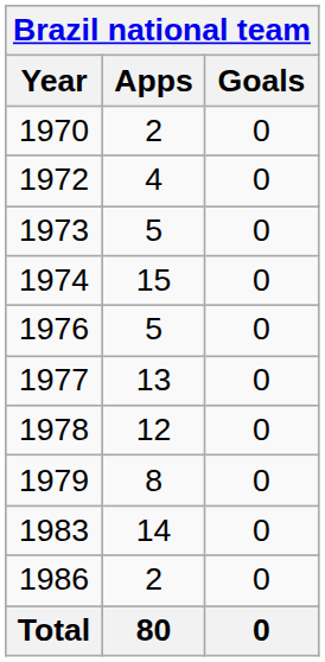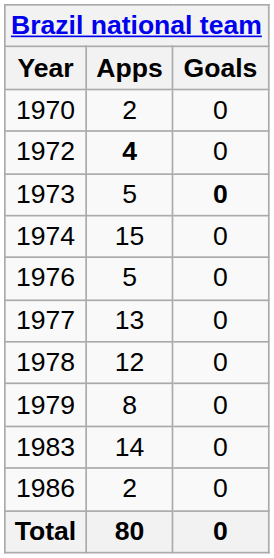1972 | Apps: normal -> bold
1973 | Goals: normal -> bold
